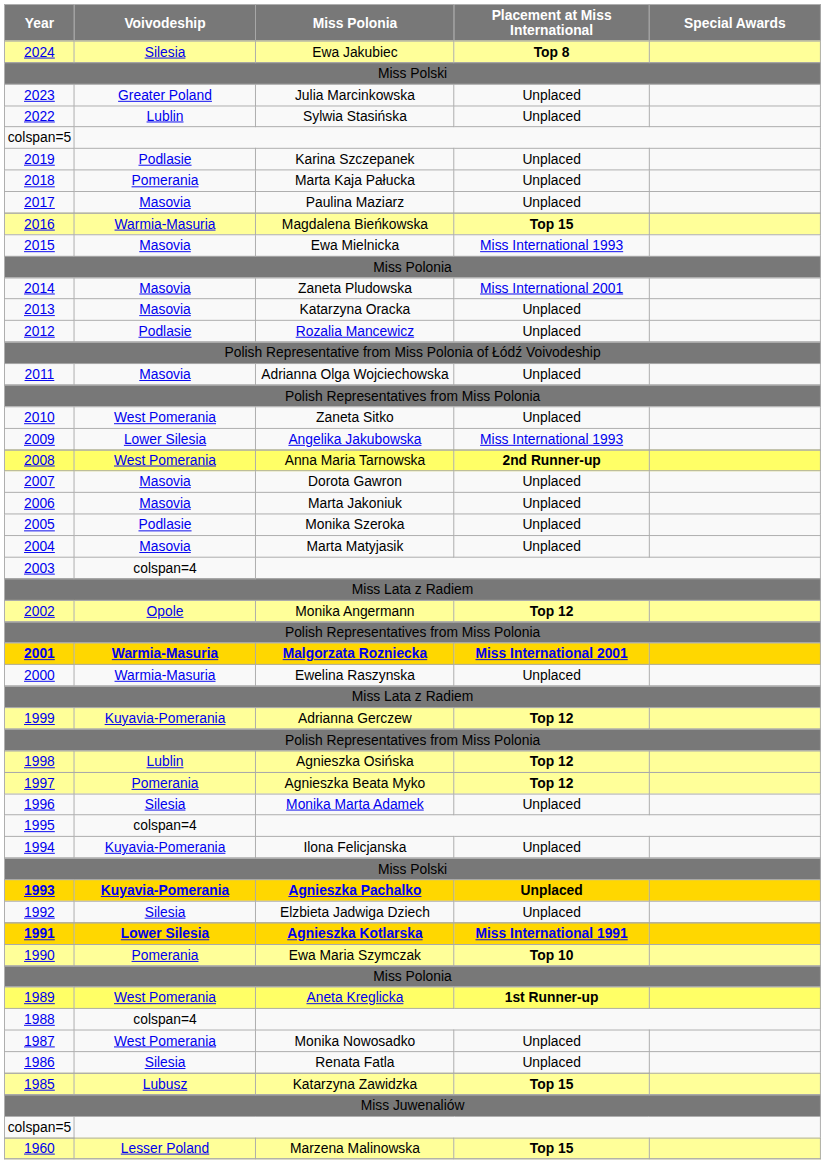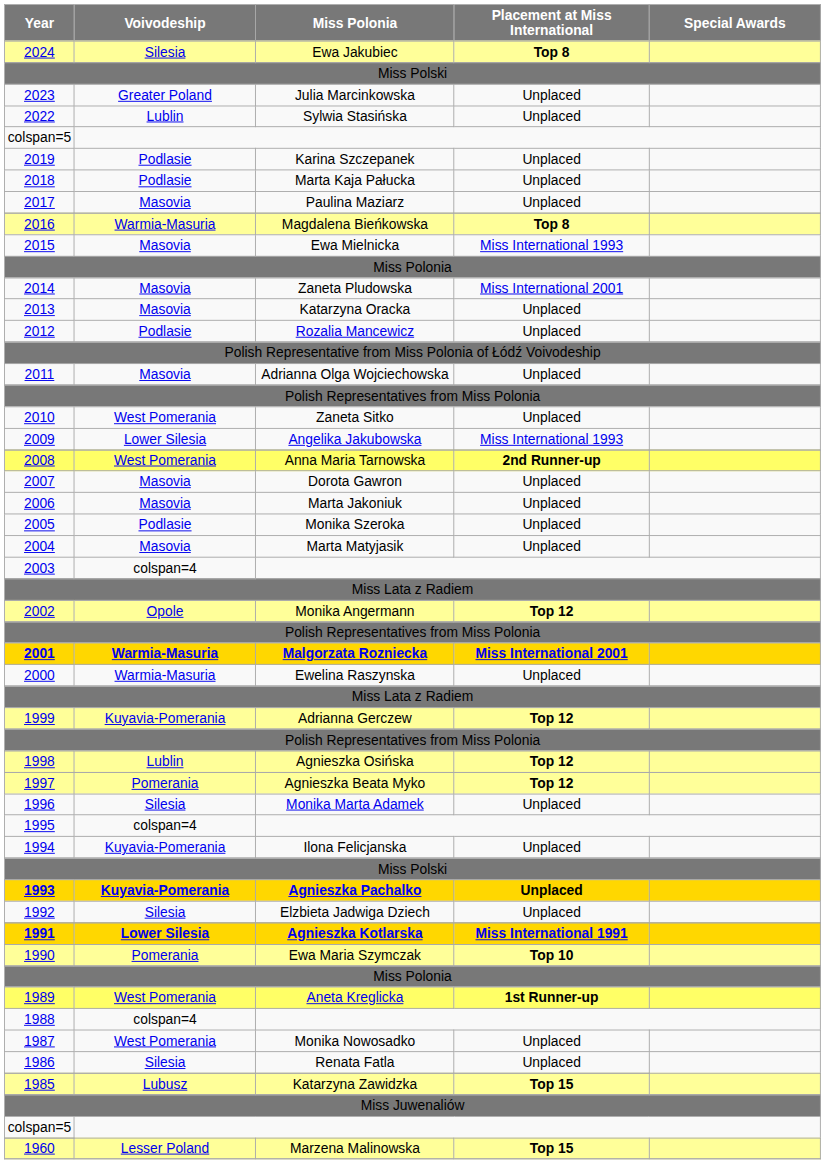2018 | Voivodeship: Pomerania -> Podlasie
2016 | Placement at Miss International: Top 15 -> Top 8
